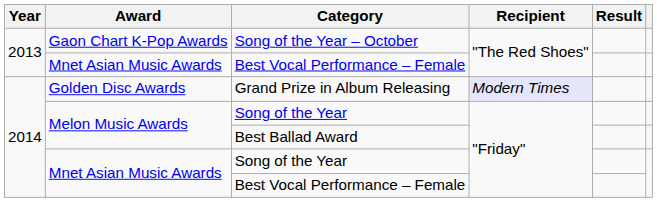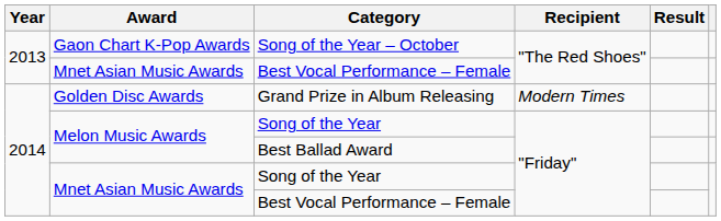Grand Prize in Album Releasing | Recipient: lavender background -> no background
